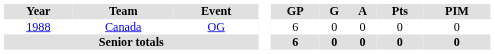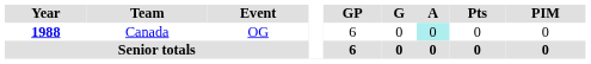Canada | Year: normal -> bold
Canada | A: no background -> paleturquoise background
